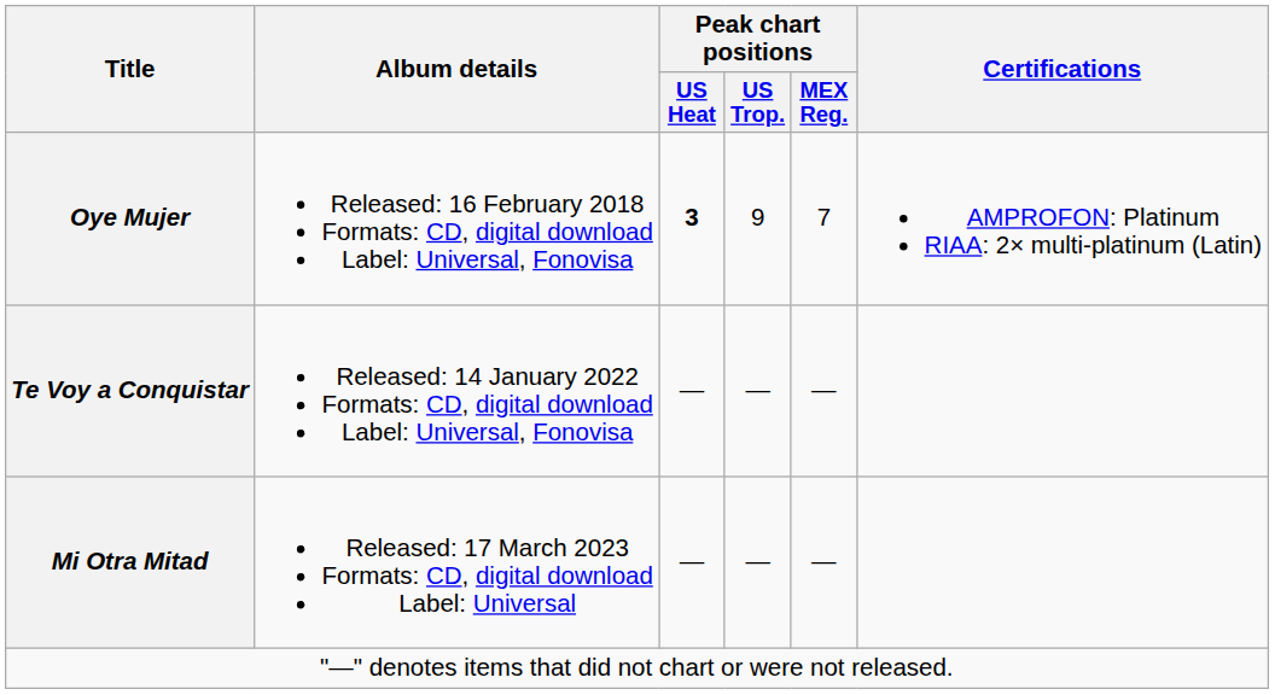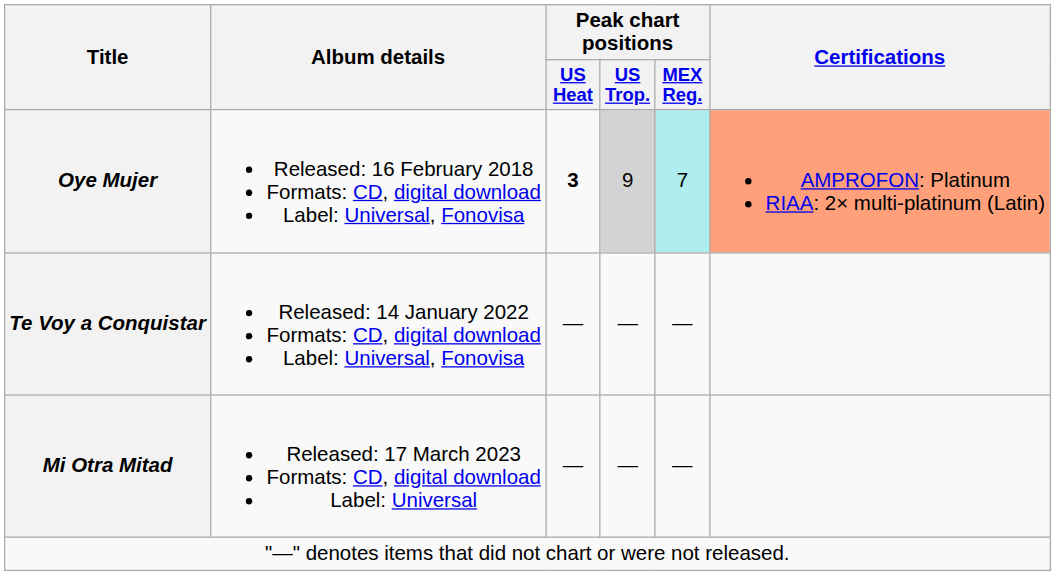Oye Mujer | Peak chart positions / US Trop.: no background -> lightgrey background
Oye Mujer | Peak chart positions / MEX Reg.: no background -> paleturquoise background
Oye Mujer | Certifications: no background -> lightsalmon background
